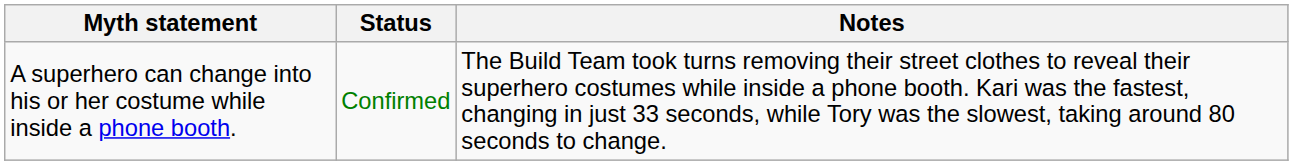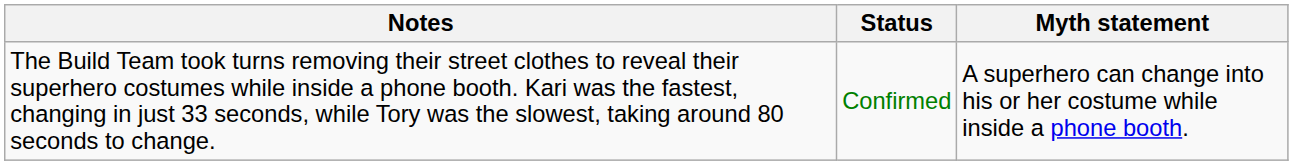columns swapped: Myth statement <-> Notes
